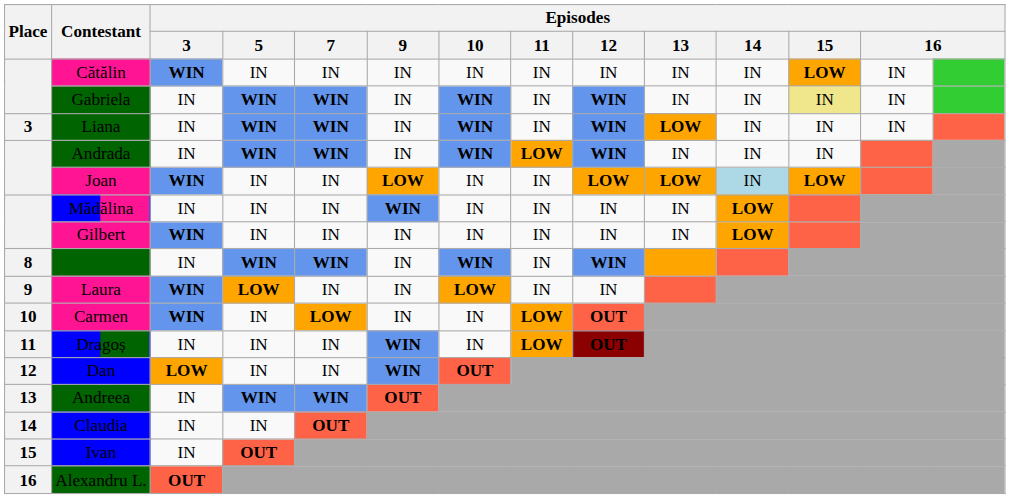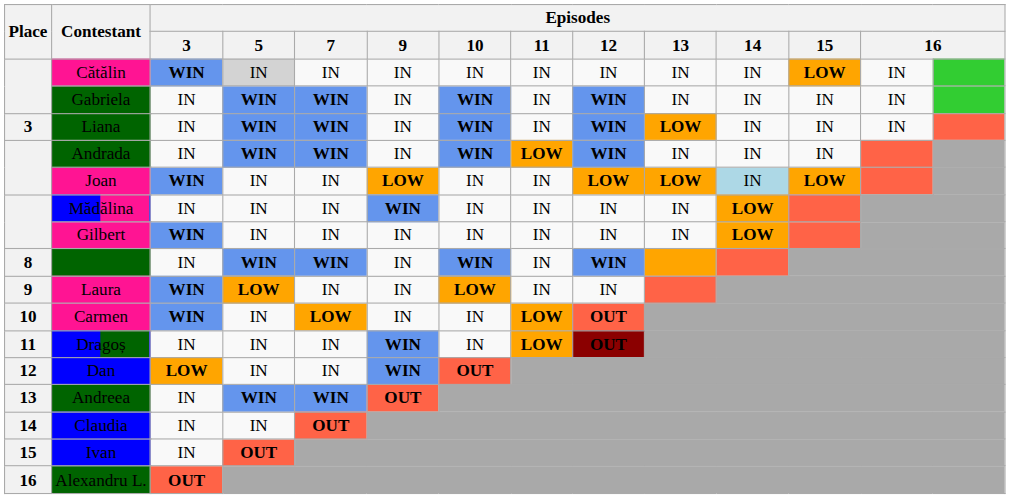Cătălin | Episodes / 5: no background -> lightgrey background
Gabriela | Episodes / 15: khaki background -> no background
